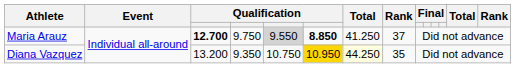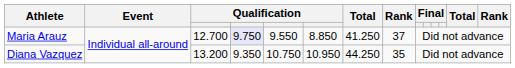row 3 | column 3: bold -> normal
row 3 | column 4: no background -> lavender background
row 3 | column 5: lightgrey background -> no background
row 3 | column 6: bold -> normal
row 4 | column 6: gold background -> no background
row 4 | column 7: lightyellow background -> no background
